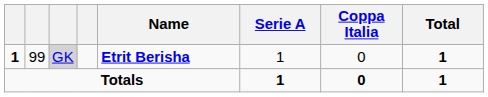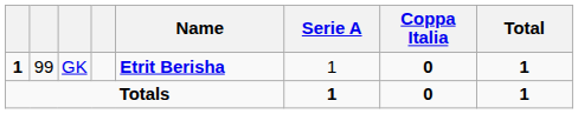row 2 | column 3: lightgrey background -> no background
row 2 | Coppa Italia: normal -> bold
